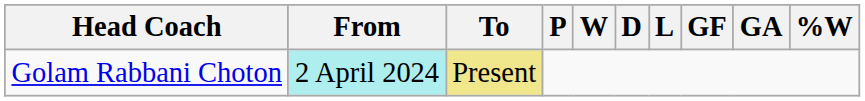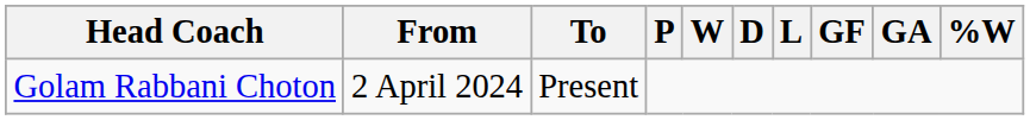Golam Rabbani Choton | From: paleturquoise background -> no background
Golam Rabbani Choton | To: khaki background -> no background
